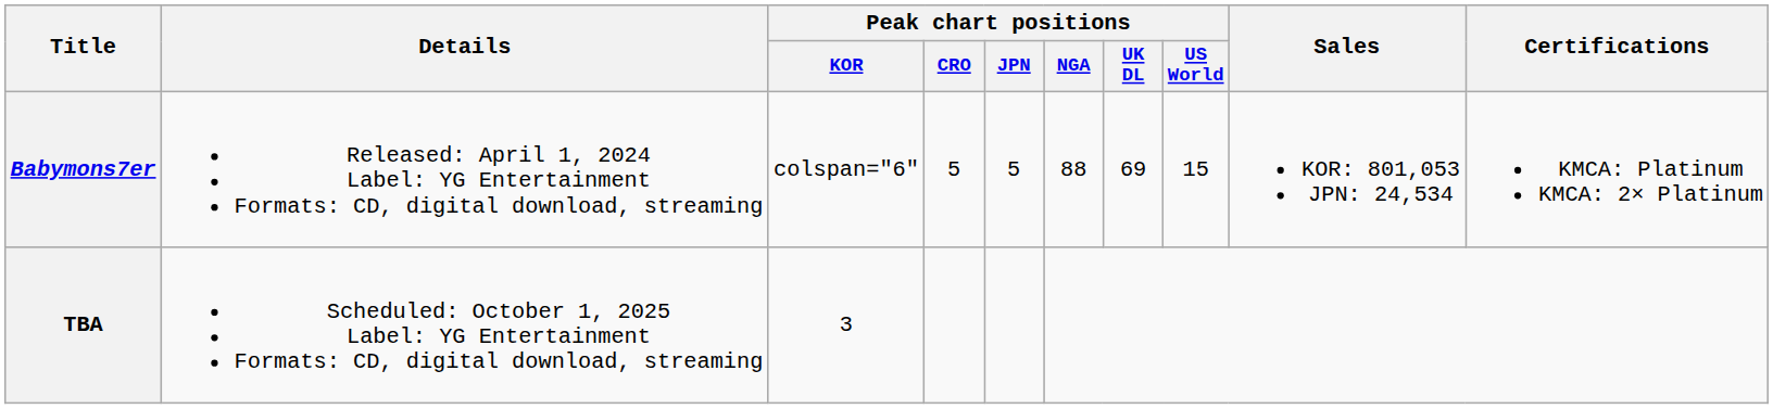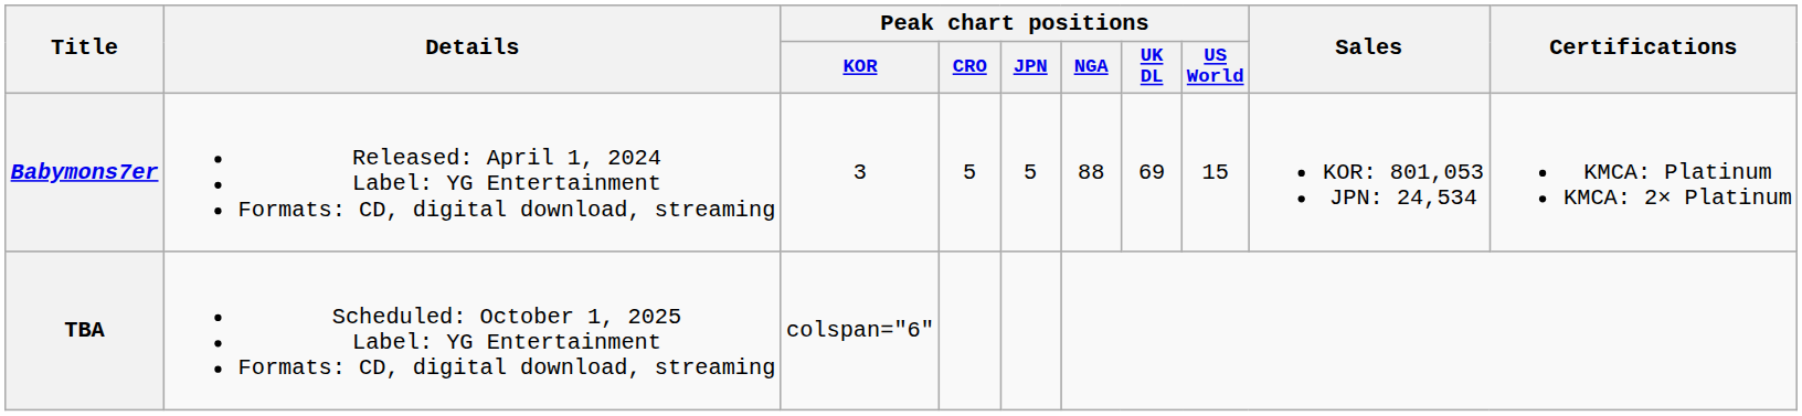Babymons7er | Peak chart positions / KOR: colspan="6" -> 3
TBA | Peak chart positions / KOR: 3 -> colspan="6"
